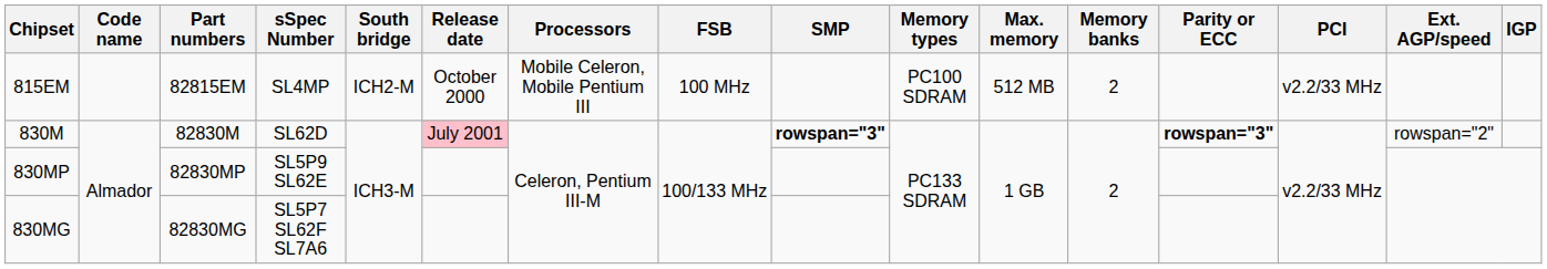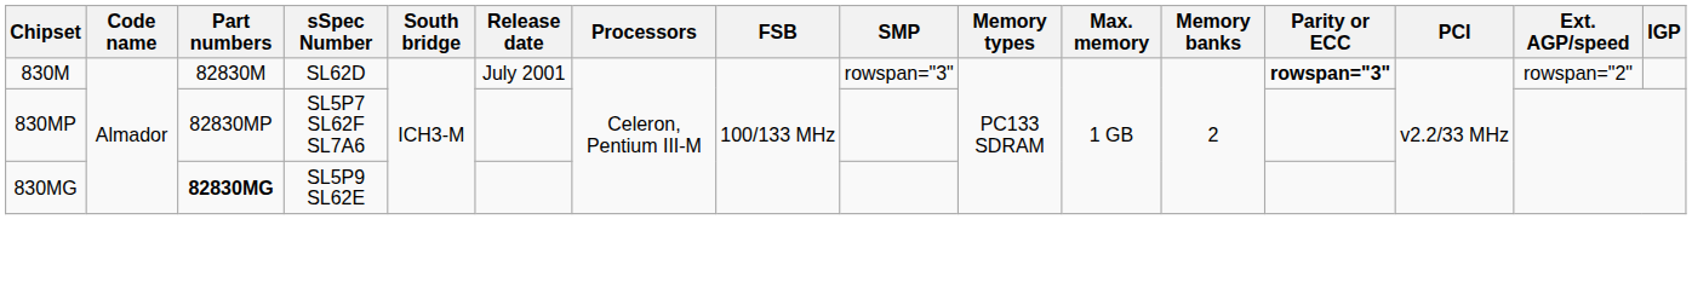- row: 815EM | 82815EM | SL4MP | ICH2-M | October 2000 | Mobile Celeron, Mobile Pentium III | 100 MHz | PC100 SDRAM | 512 MB | 2 | v2.2/33 MHz
830M | Release date: pink background -> no background
830M | SMP: bold -> normal
830MP | sSpec Number: SL5P9 SL62E -> SL5P7 SL62F SL7A6
830MG | Part numbers: normal -> bold
830MG | sSpec Number: SL5P7 SL62F SL7A6 -> SL5P9 SL62E
